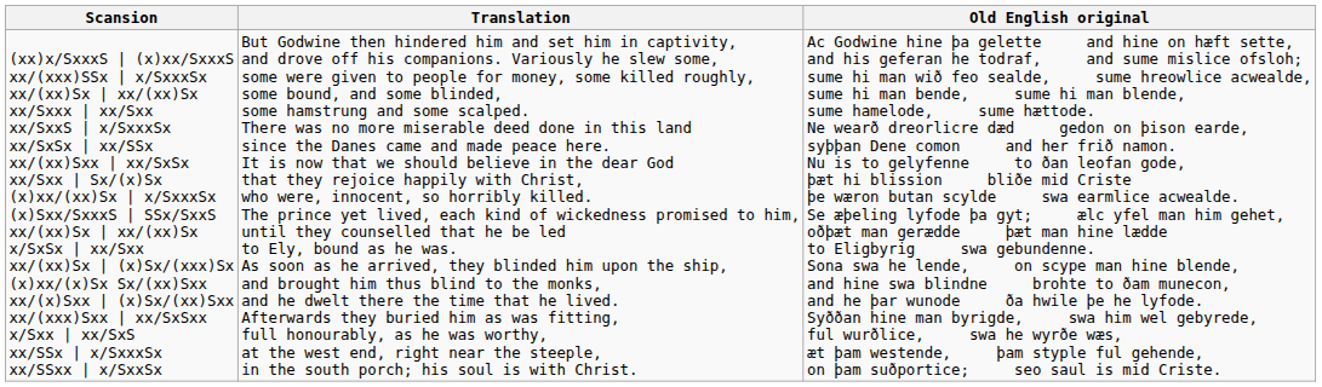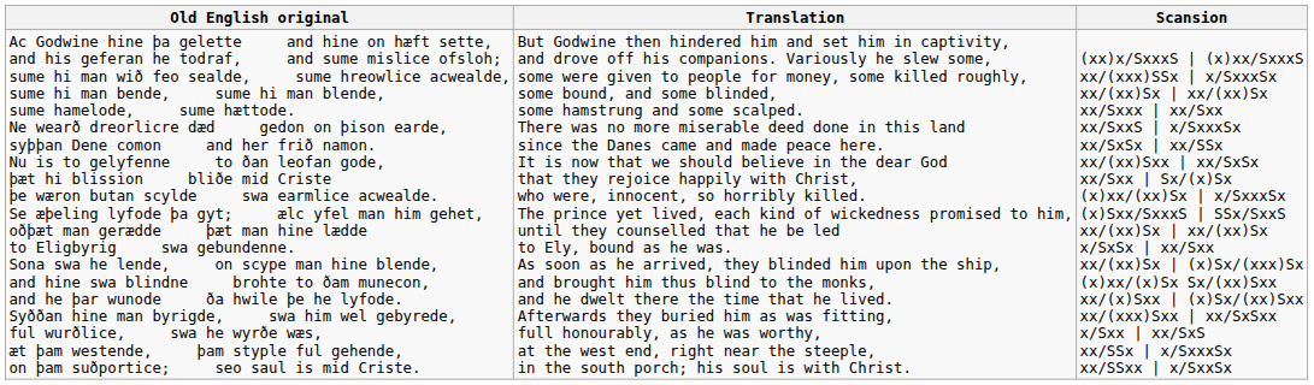columns swapped: Old English original <-> Scansion
